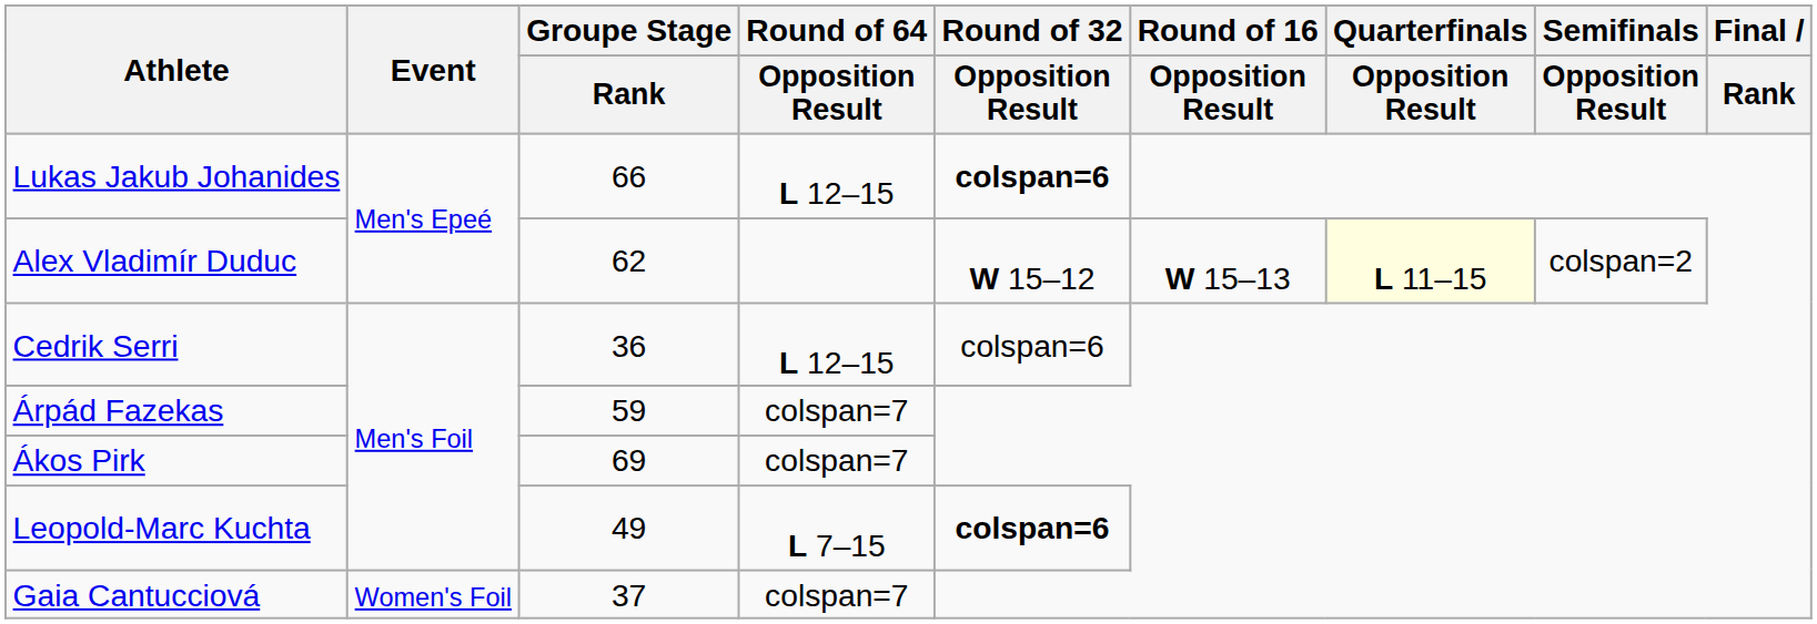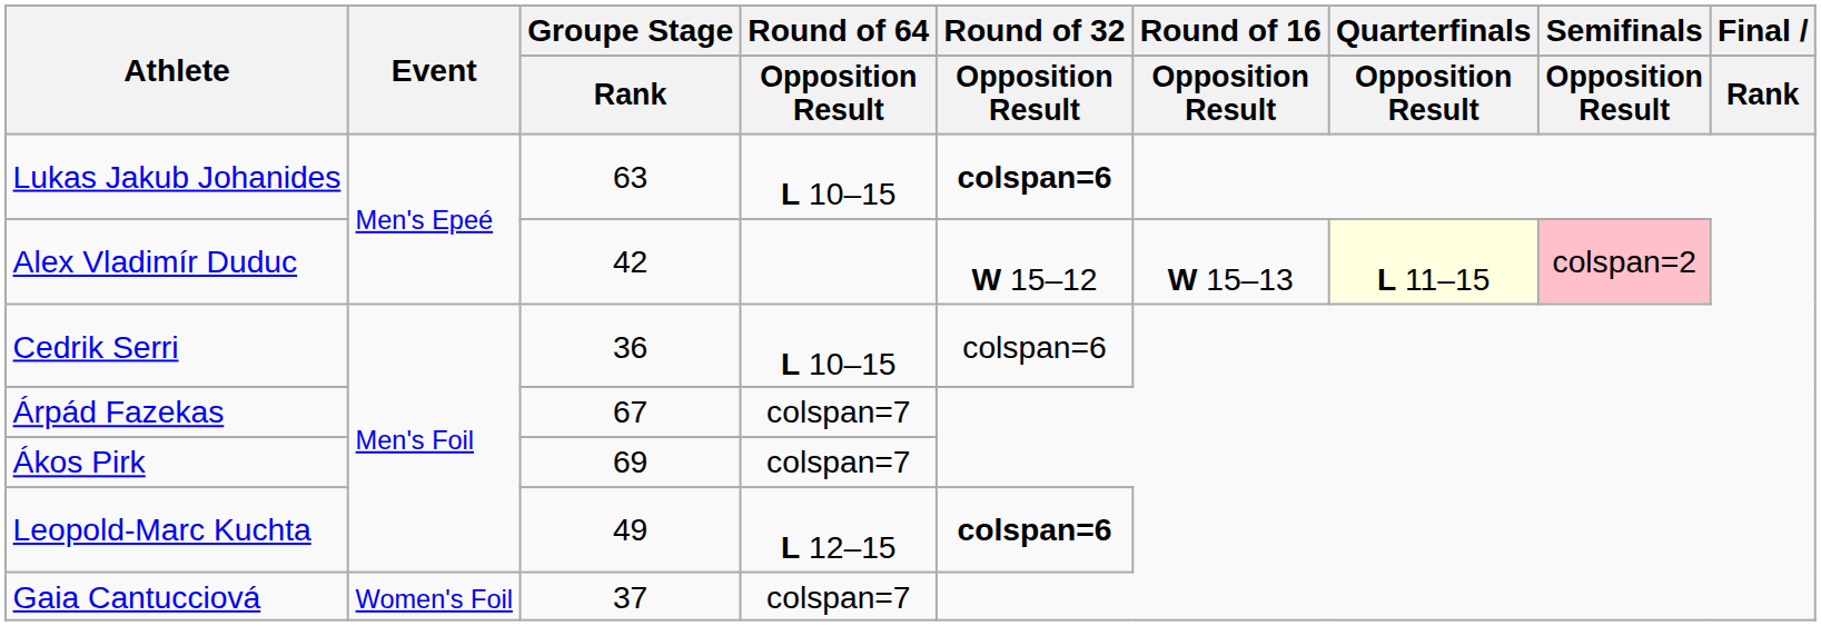Lukas Jakub Johanides | Groupe Stage / Rank: 66 -> 63
Lukas Jakub Johanides | Round of 64 / Opposition Result: L 12–15 -> L 10–15
Alex Vladimír Duduc | Groupe Stage / Rank: 62 -> 42
Alex Vladimír Duduc | Semifinals / Opposition Result: no background -> pink background
Cedrik Serri | Round of 64 / Opposition Result: L 12–15 -> L 10–15
Árpád Fazekas | Groupe Stage / Rank: 59 -> 67
Leopold-Marc Kuchta | Round of 64 / Opposition Result: L 7–15 -> L 12–15
